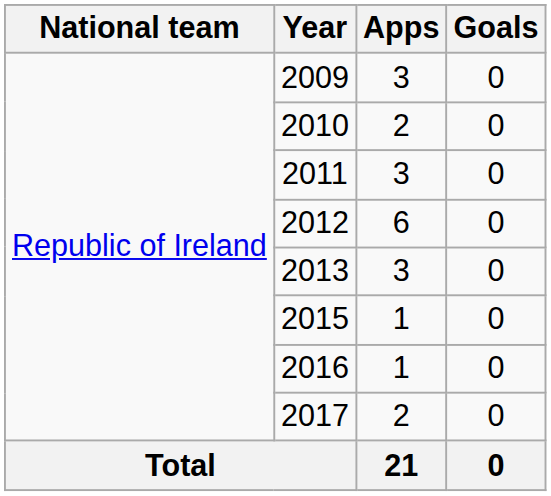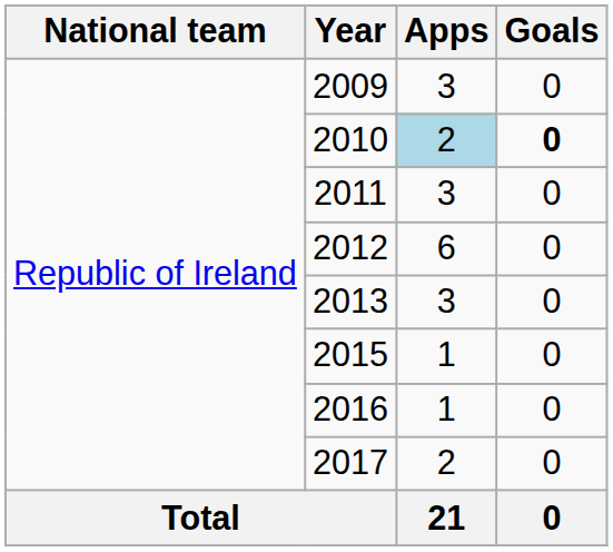2010 | Apps: no background -> lightblue background
2010 | Goals: normal -> bold
